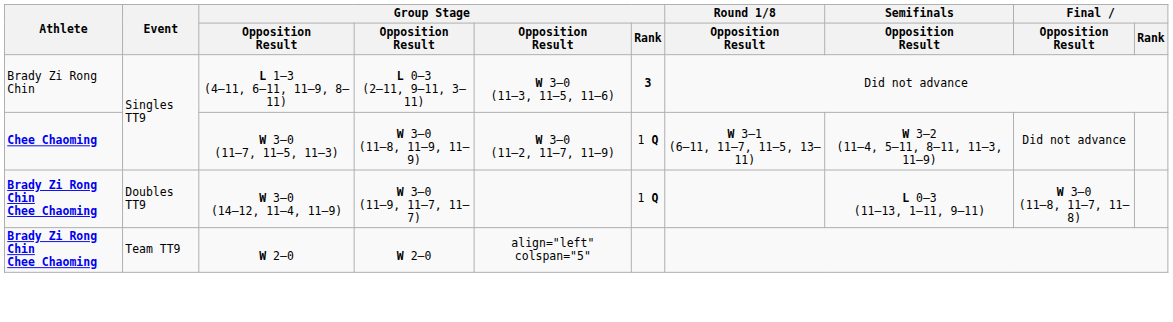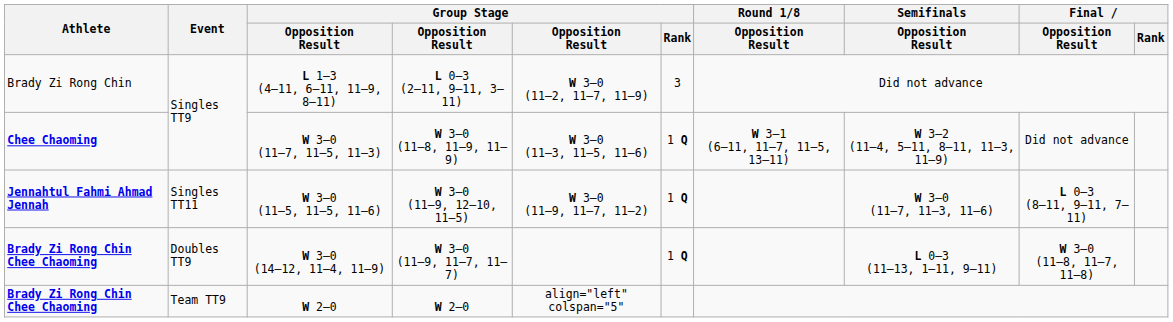L 1–3 (4–11, 6–11, 11–9, 8–11) | column 5: W 3–0 (11–3, 11–5, 11–6) -> W 3–0 (11–2, 11–7, 11–9)
L 1–3 (4–11, 6–11, 11–9, 8–11) | Group Stage / Rank: bold -> normal
W 3–0 (11–7, 11–5, 11–3) | column 5: W 3–0 (11–2, 11–7, 11–9) -> W 3–0 (11–3, 11–5, 11–6)
+ row: Jennahtul Fahmi Ahmad Jennah | Singles TT11 | W 3–0 (11–5, 11–5, 11–6) | W 3–0 (11–9, 12–10, 11–5) | W 3–0 (11–9, 11–7, 11–2) | 1 Q | W 3–0 (11–7, 11–3, 11–6) | L 0–3 (8–11, 9–11, 7–11)
